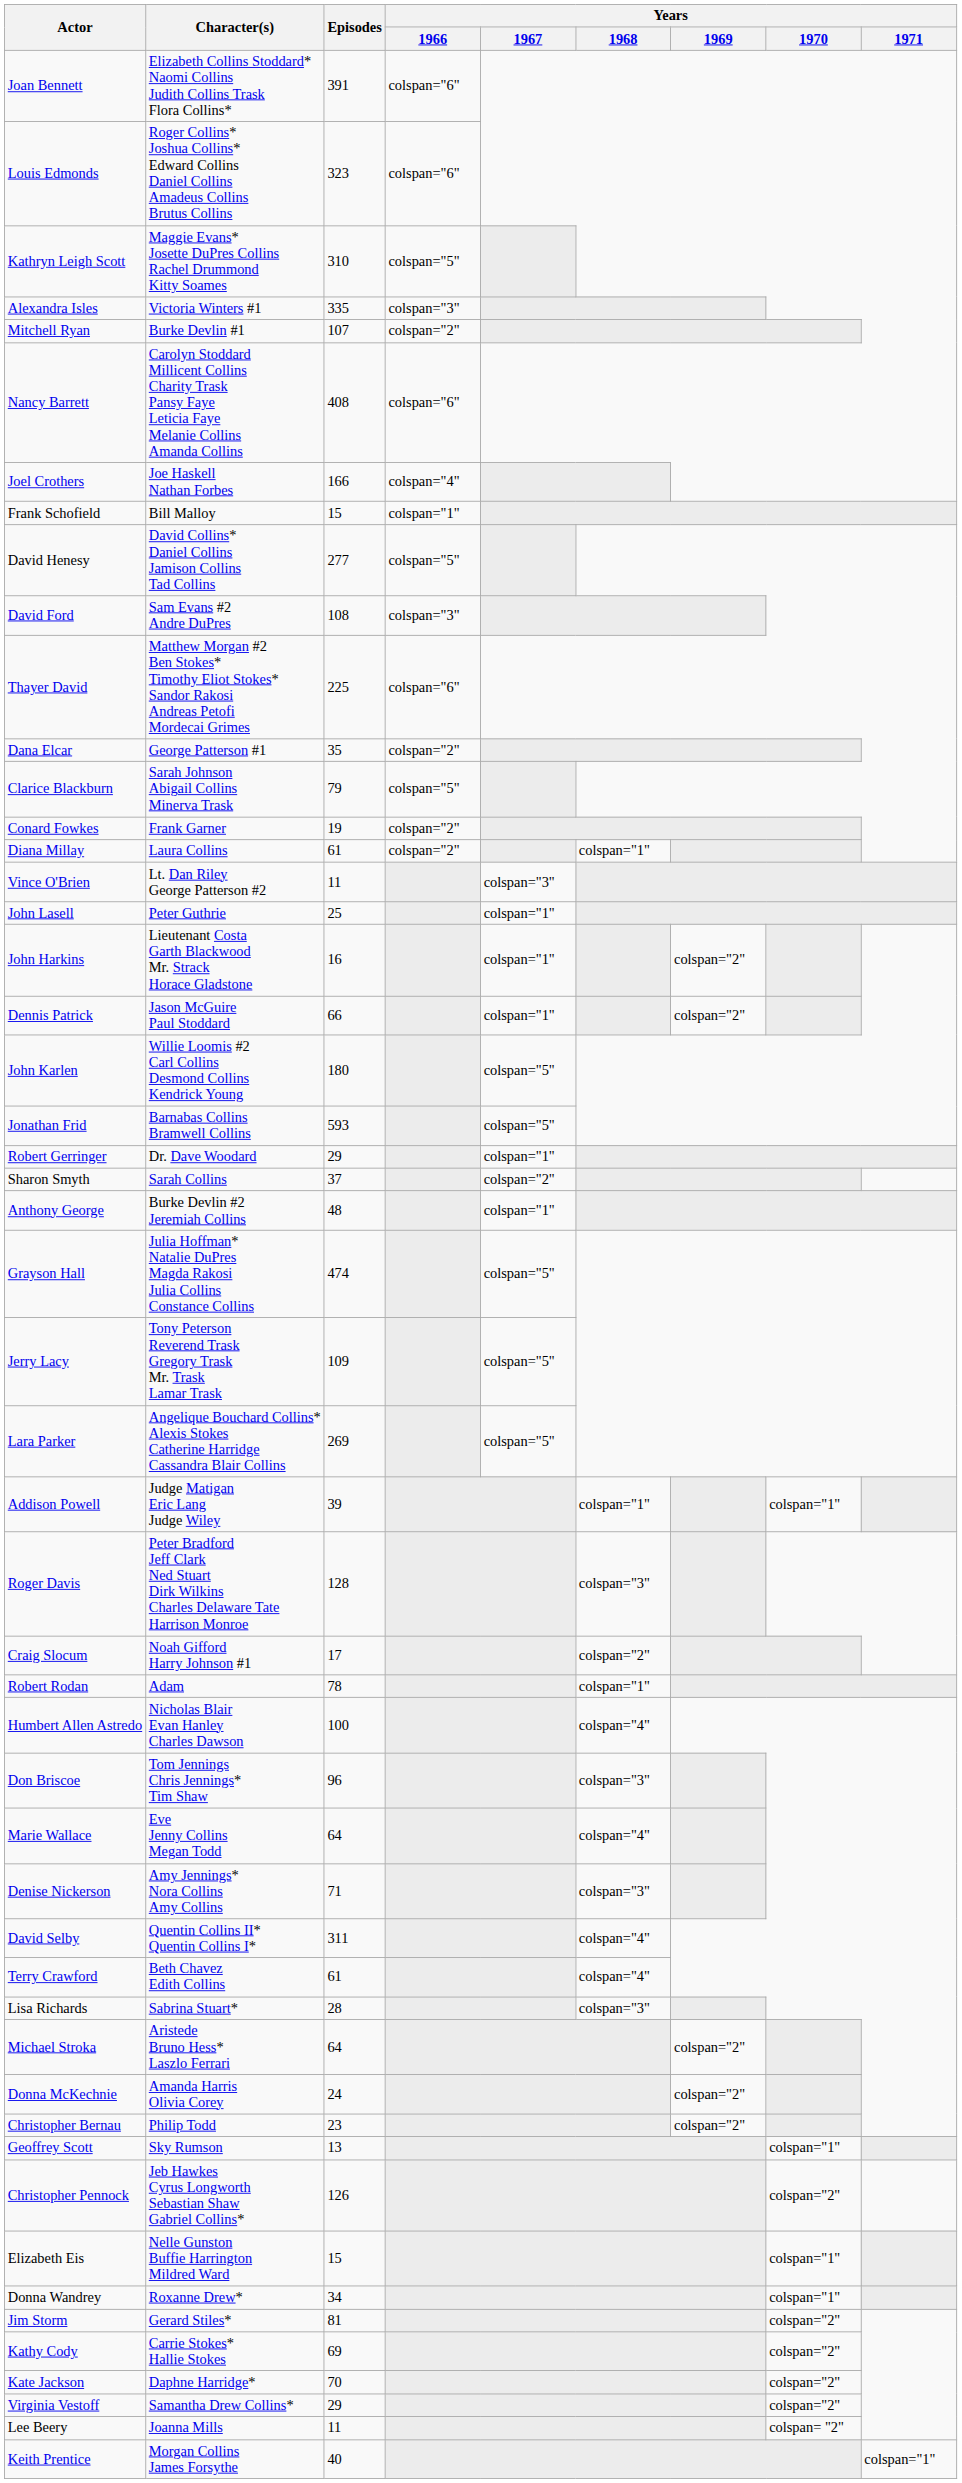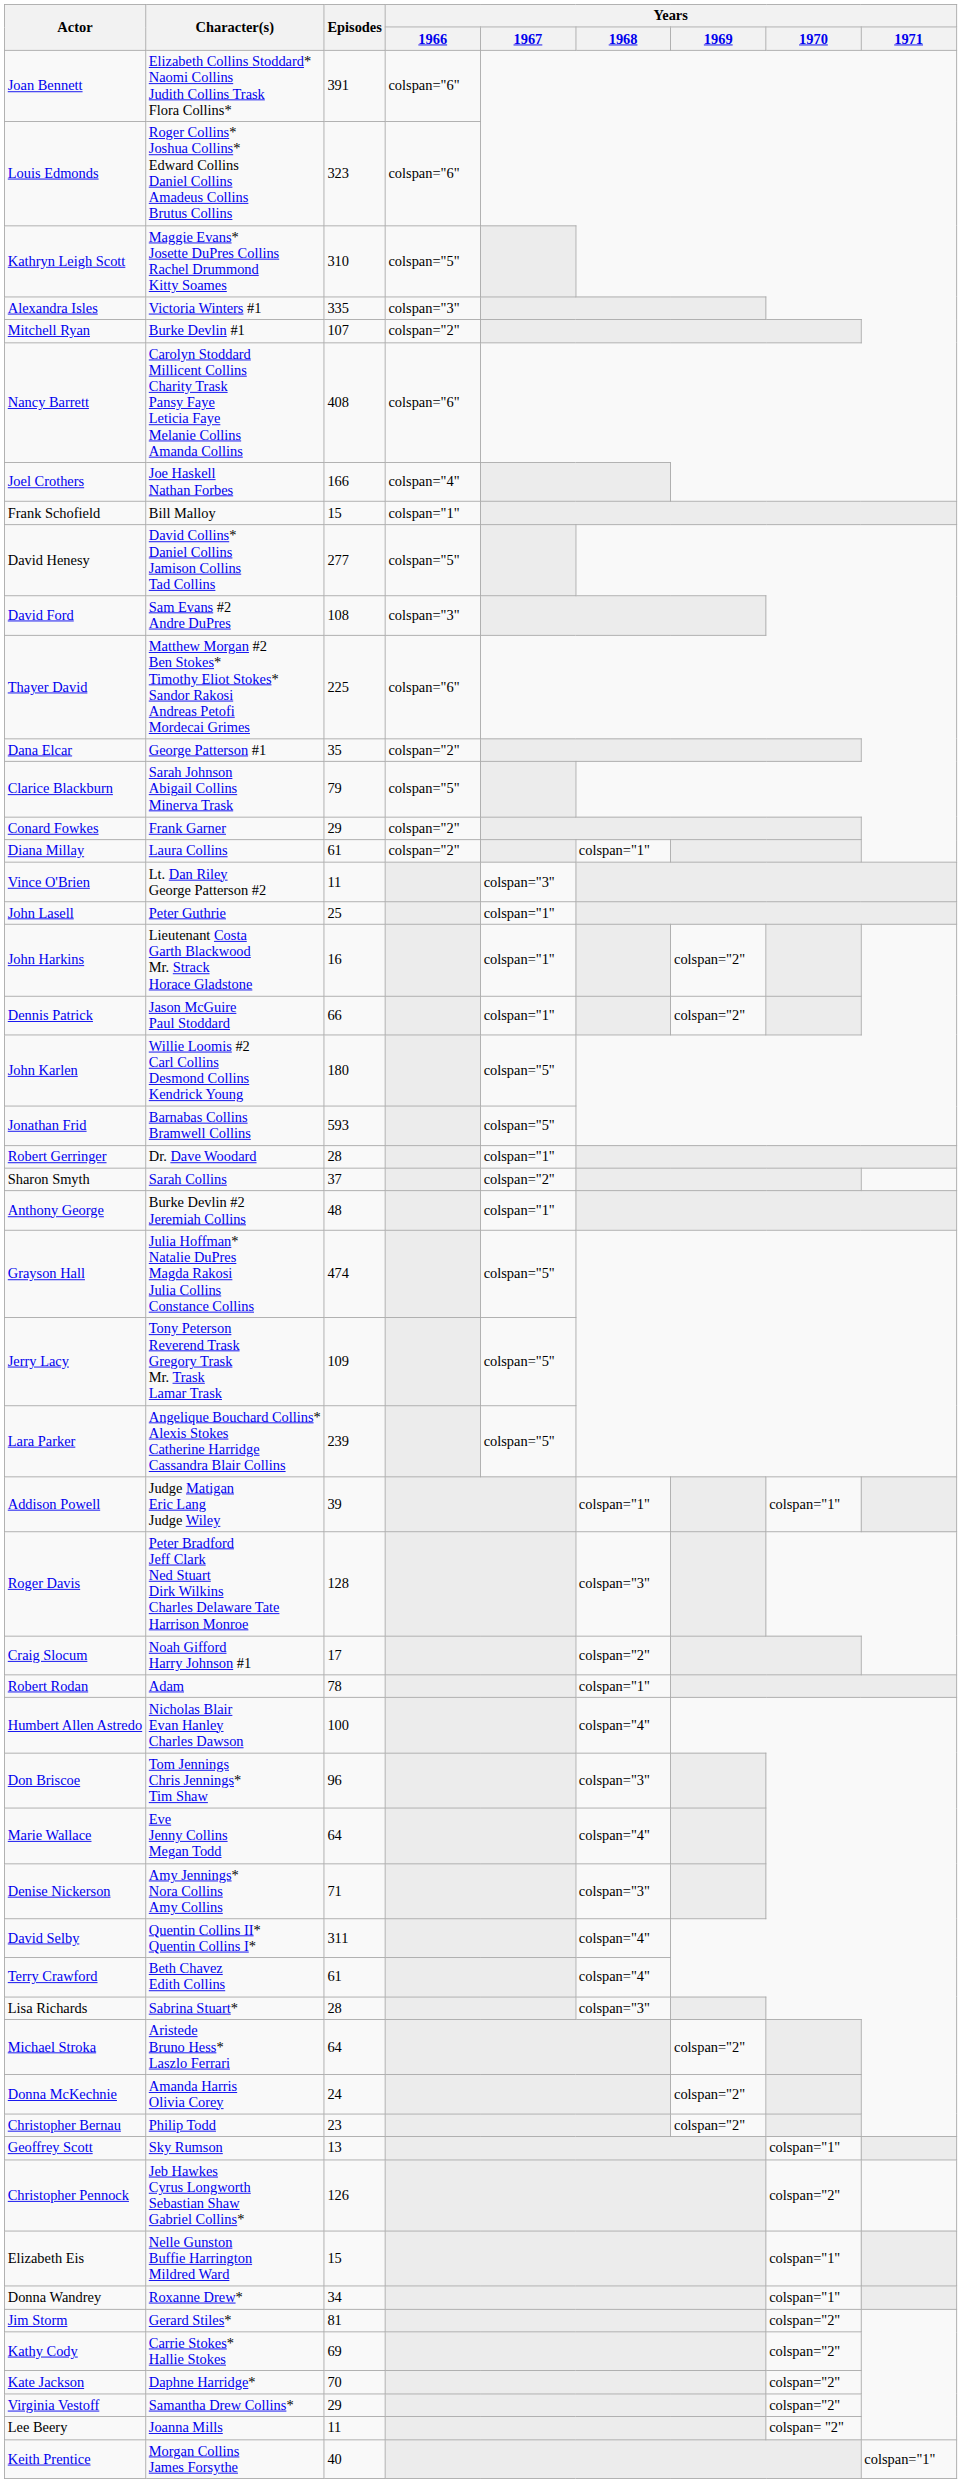Conard Fowkes | Episodes: 19 -> 29
Robert Gerringer | Episodes: 29 -> 28
Lara Parker | Episodes: 269 -> 239
